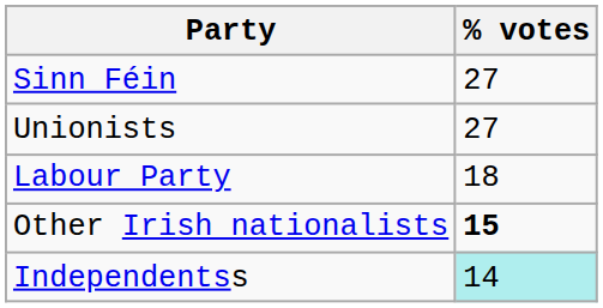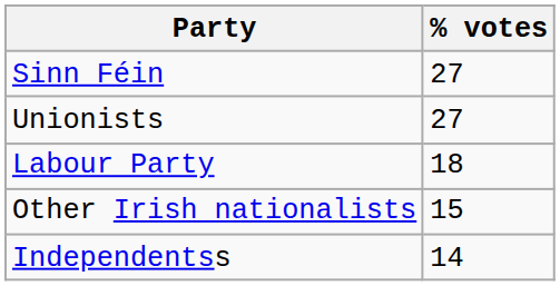Other Irish nationalists | % votes: bold -> normal
Independentss | % votes: paleturquoise background -> no background
